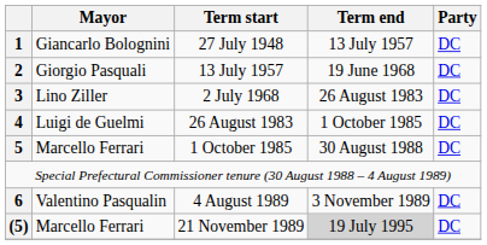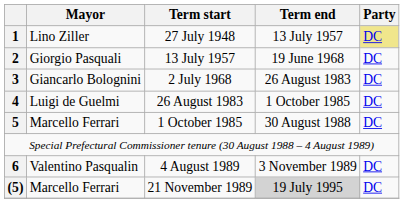27 July 1948 | Mayor: Giancarlo Bolognini -> Lino Ziller
27 July 1948 | Party: no background -> khaki background
2 July 1968 | Mayor: Lino Ziller -> Giancarlo Bolognini
